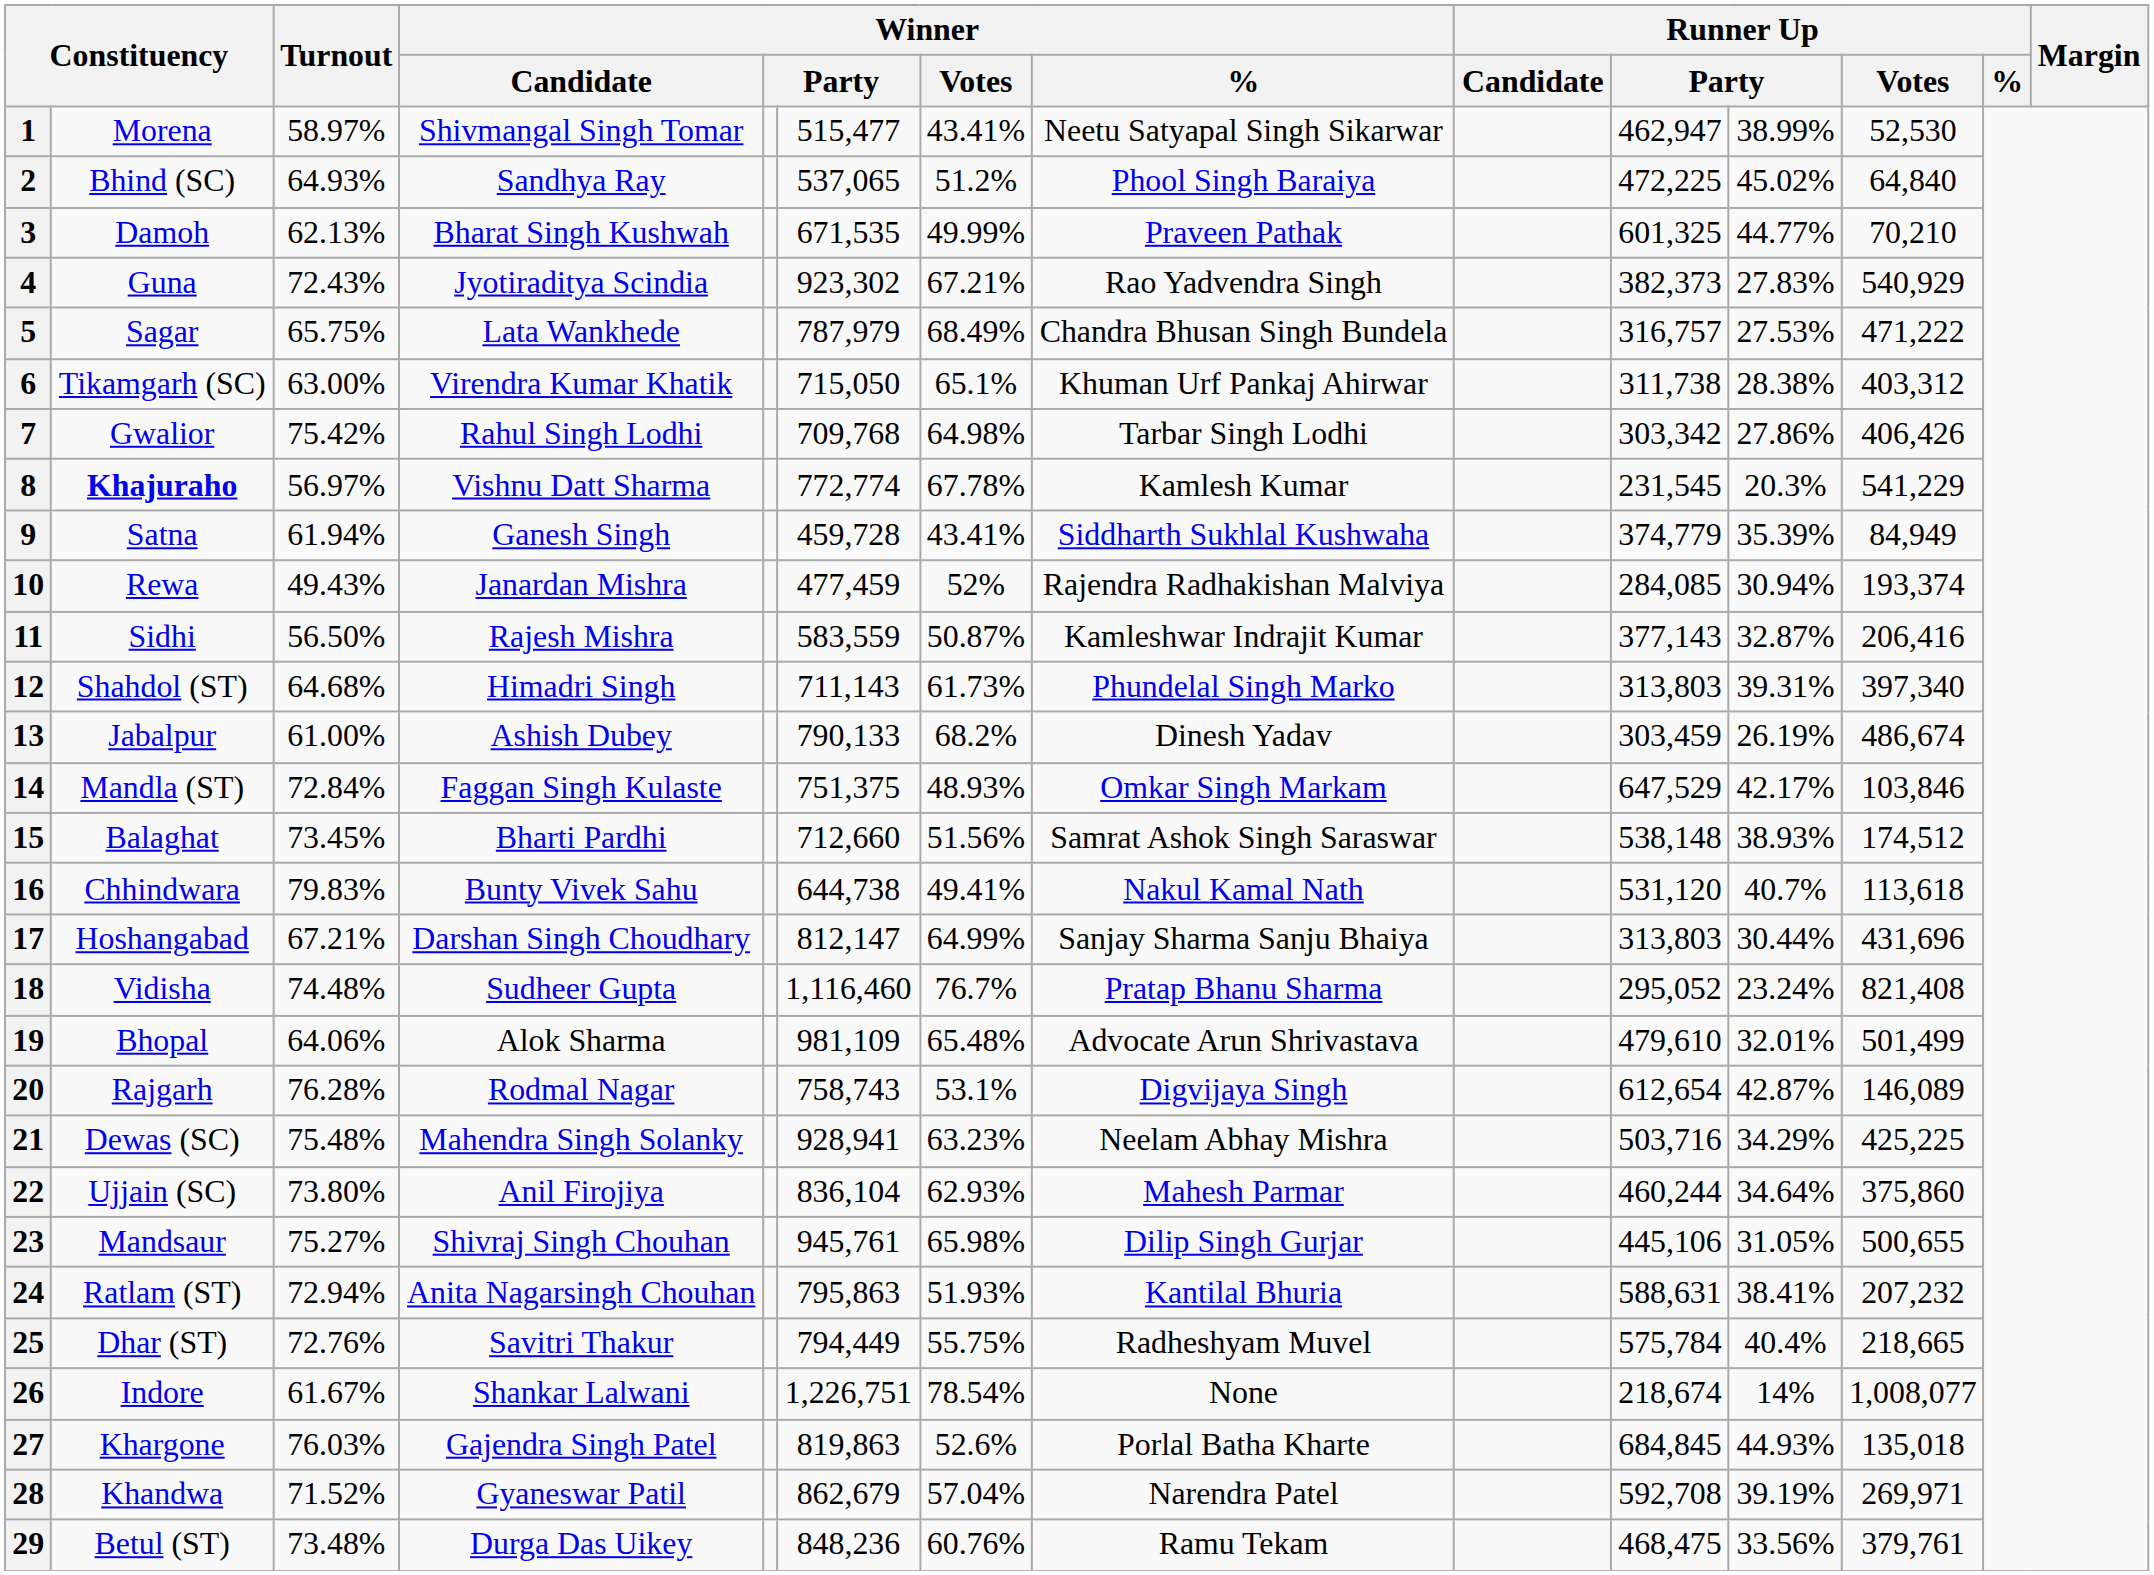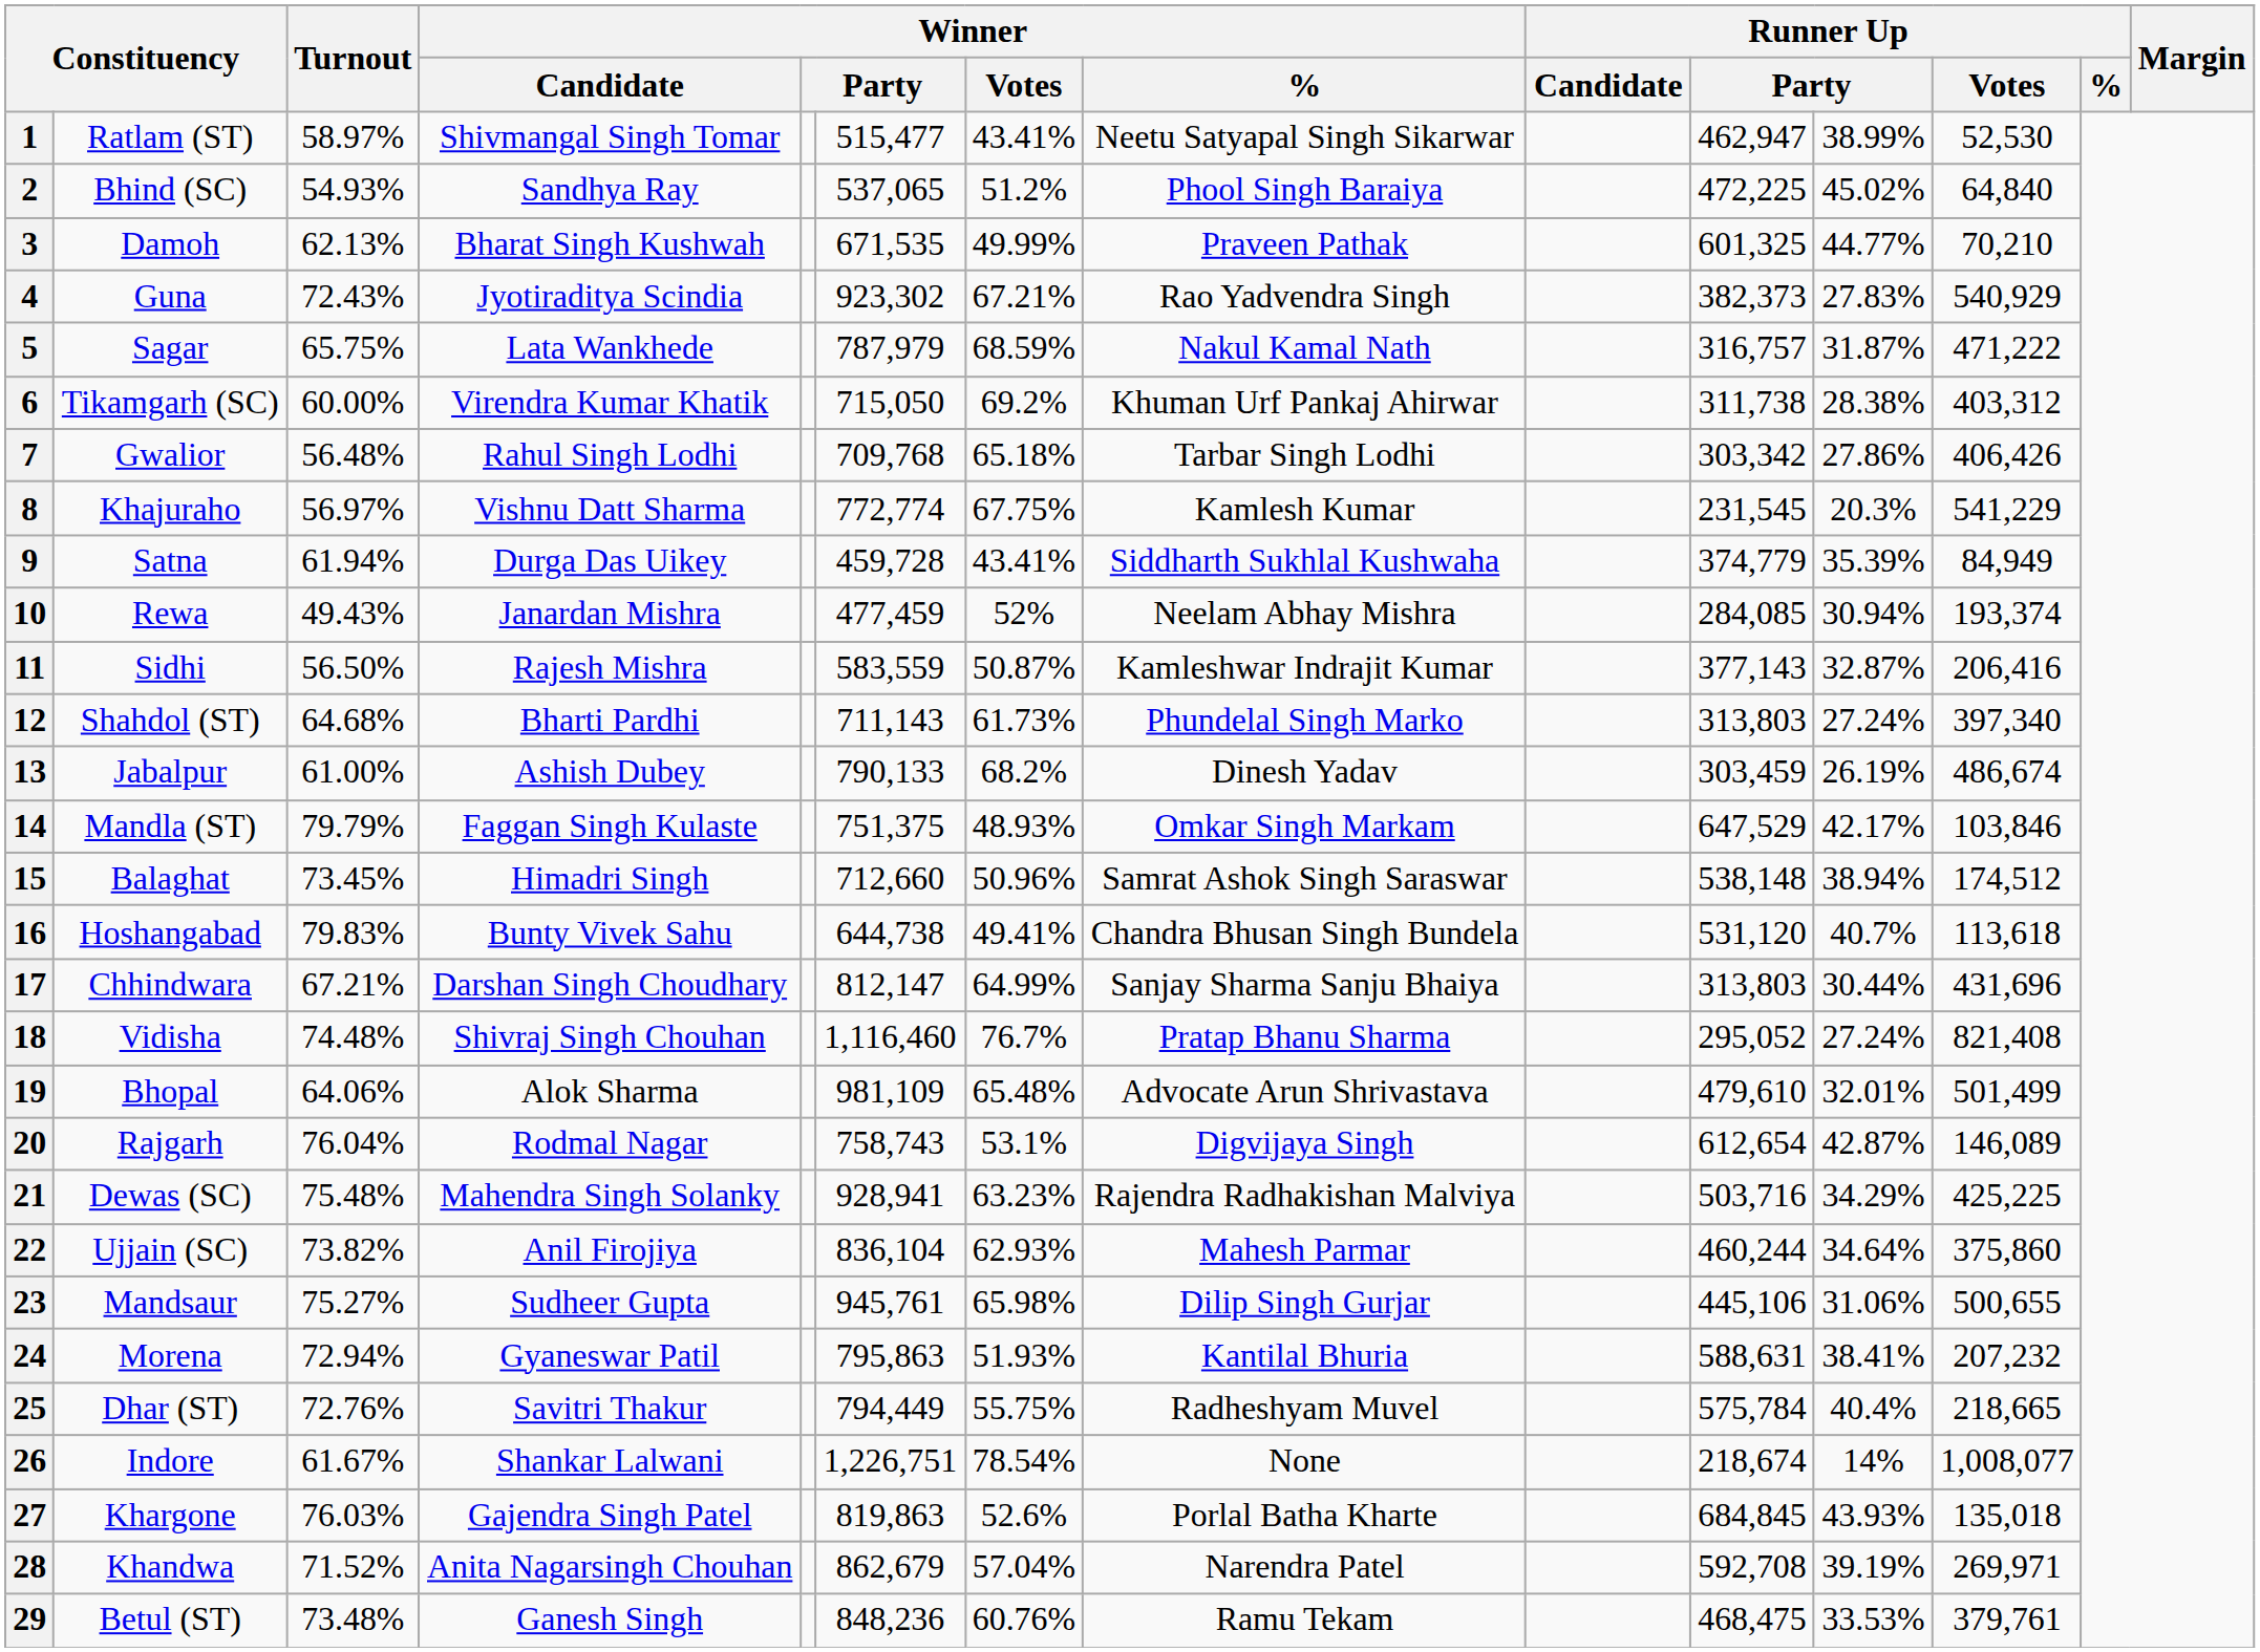1 | column 2: Morena -> Ratlam (ST)
2 | Turnout: 64.93% -> 54.93%
5 | Winner / Votes: 68.49% -> 68.59%
5 | Winner / %: Chandra Bhusan Singh Bundela -> Nakul Kamal Nath
5 | column 11: 27.53% -> 31.87%
6 | Turnout: 63.00% -> 60.00%
6 | Winner / Votes: 65.1% -> 69.2%
7 | Turnout: 75.42% -> 56.48%
7 | Winner / Votes: 64.98% -> 65.18%
8 | column 2: bold -> normal
8 | Winner / Votes: 67.78% -> 67.75%
9 | Winner / Candidate: Ganesh Singh -> Durga Das Uikey
10 | Winner / %: Rajendra Radhakishan Malviya -> Neelam Abhay Mishra
12 | Winner / Candidate: Himadri Singh -> Bharti Pardhi
12 | column 11: 39.31% -> 27.24%
14 | Turnout: 72.84% -> 79.79%
15 | Winner / Candidate: Bharti Pardhi -> Himadri Singh
15 | Winner / Votes: 51.56% -> 50.96%
15 | column 11: 38.93% -> 38.94%
16 | column 2: Chhindwara -> Hoshangabad
16 | Winner / %: Nakul Kamal Nath -> Chandra Bhusan Singh Bundela
17 | column 2: Hoshangabad -> Chhindwara
18 | Winner / Candidate: Sudheer Gupta -> Shivraj Singh Chouhan
18 | column 11: 23.24% -> 27.24%
20 | Turnout: 76.28% -> 76.04%
21 | Winner / %: Neelam Abhay Mishra -> Rajendra Radhakishan Malviya
22 | Turnout: 73.80% -> 73.82%
23 | Winner / Candidate: Shivraj Singh Chouhan -> Sudheer Gupta
23 | column 11: 31.05% -> 31.06%
24 | column 2: Ratlam (ST) -> Morena
24 | Winner / Candidate: Anita Nagarsingh Chouhan -> Gyaneswar Patil
27 | column 11: 44.93% -> 43.93%
28 | Winner / Candidate: Gyaneswar Patil -> Anita Nagarsingh Chouhan
29 | Winner / Candidate: Durga Das Uikey -> Ganesh Singh
29 | column 11: 33.56% -> 33.53%
